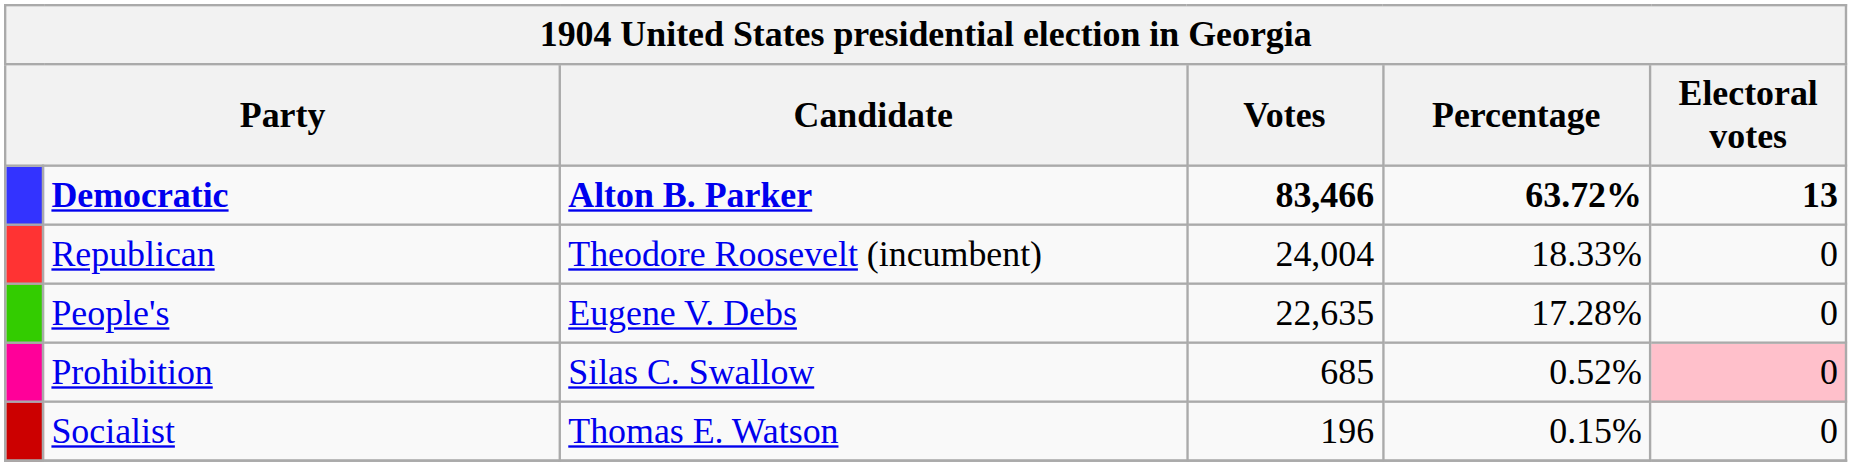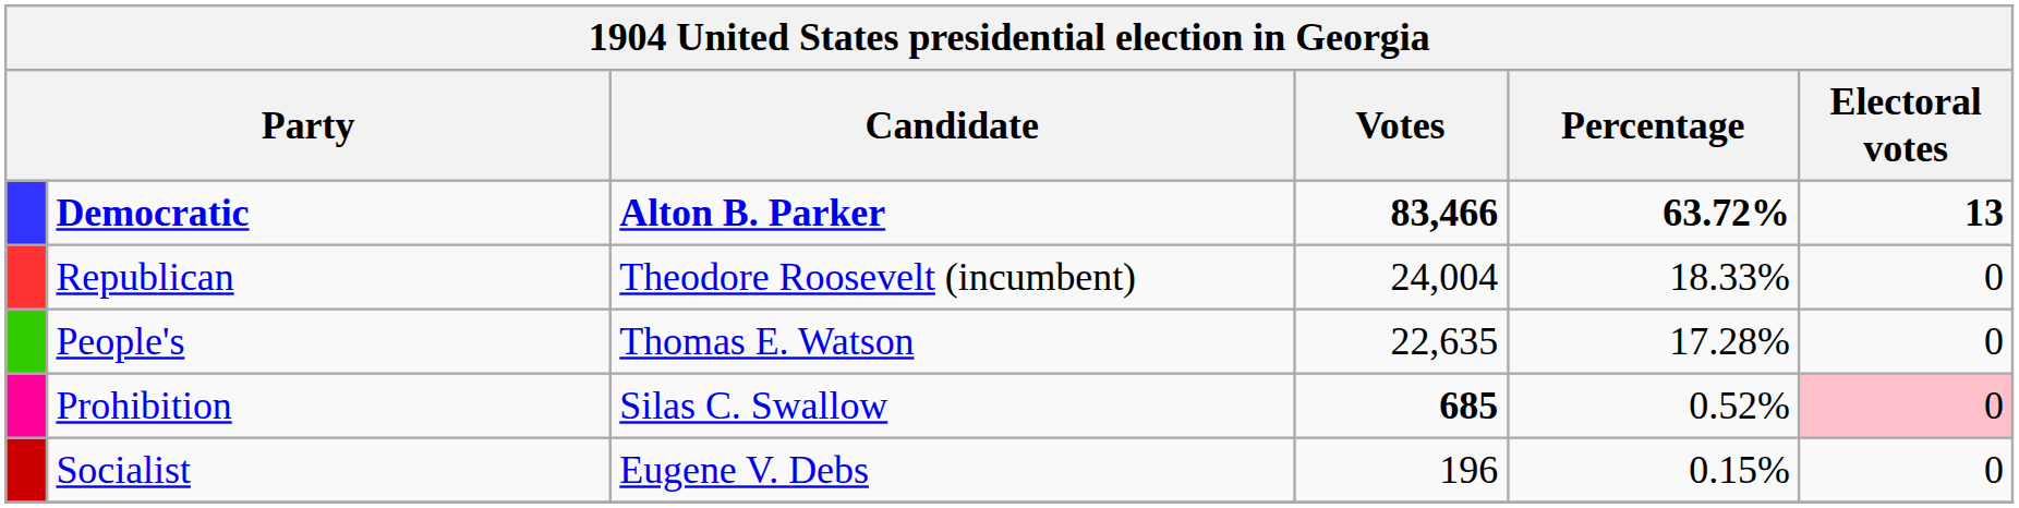People's | Candidate: Eugene V. Debs -> Thomas E. Watson
Prohibition | Votes: normal -> bold
Socialist | Candidate: Thomas E. Watson -> Eugene V. Debs
